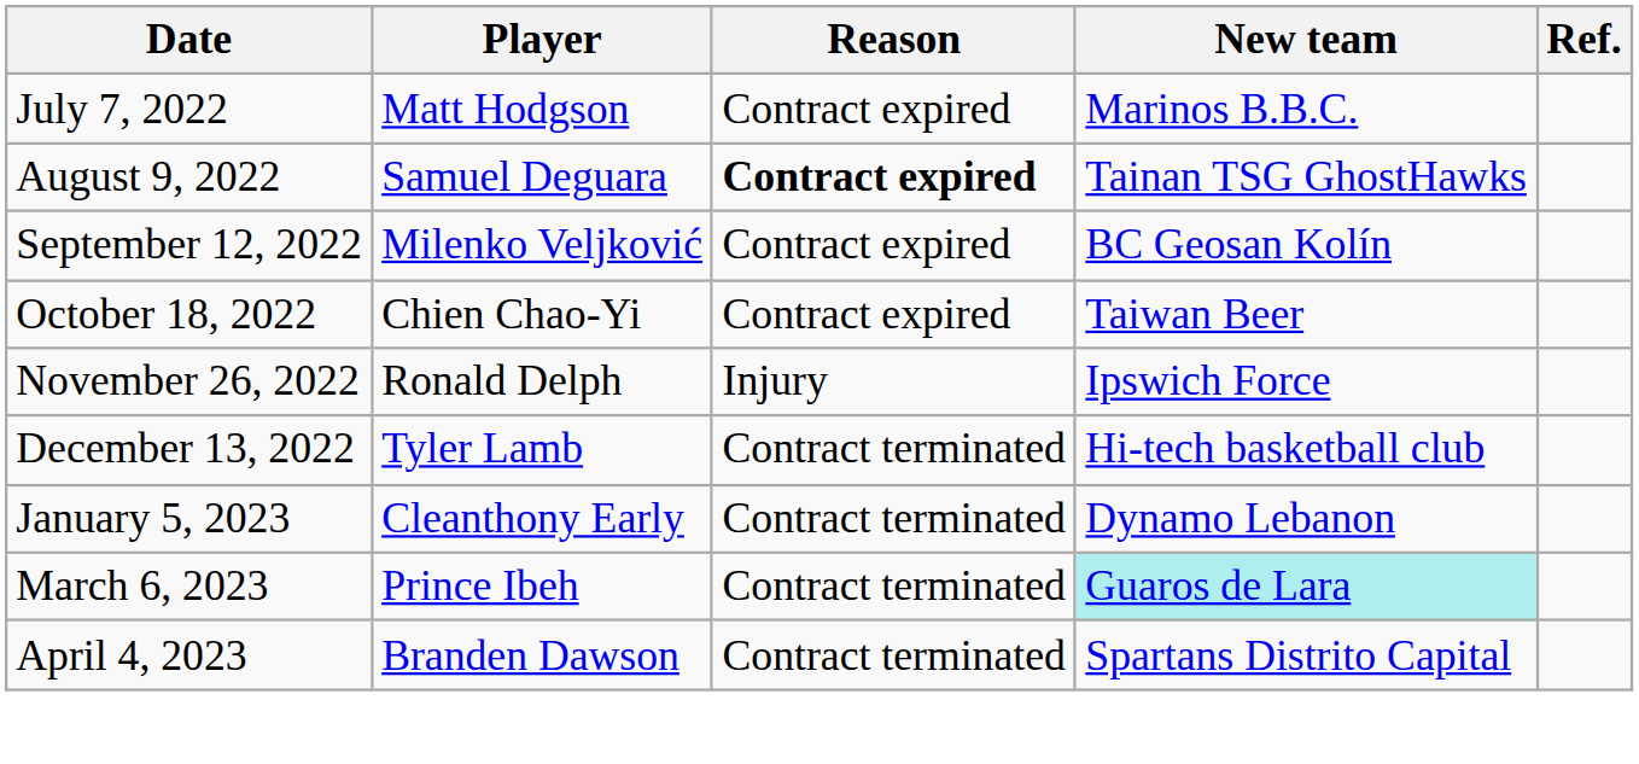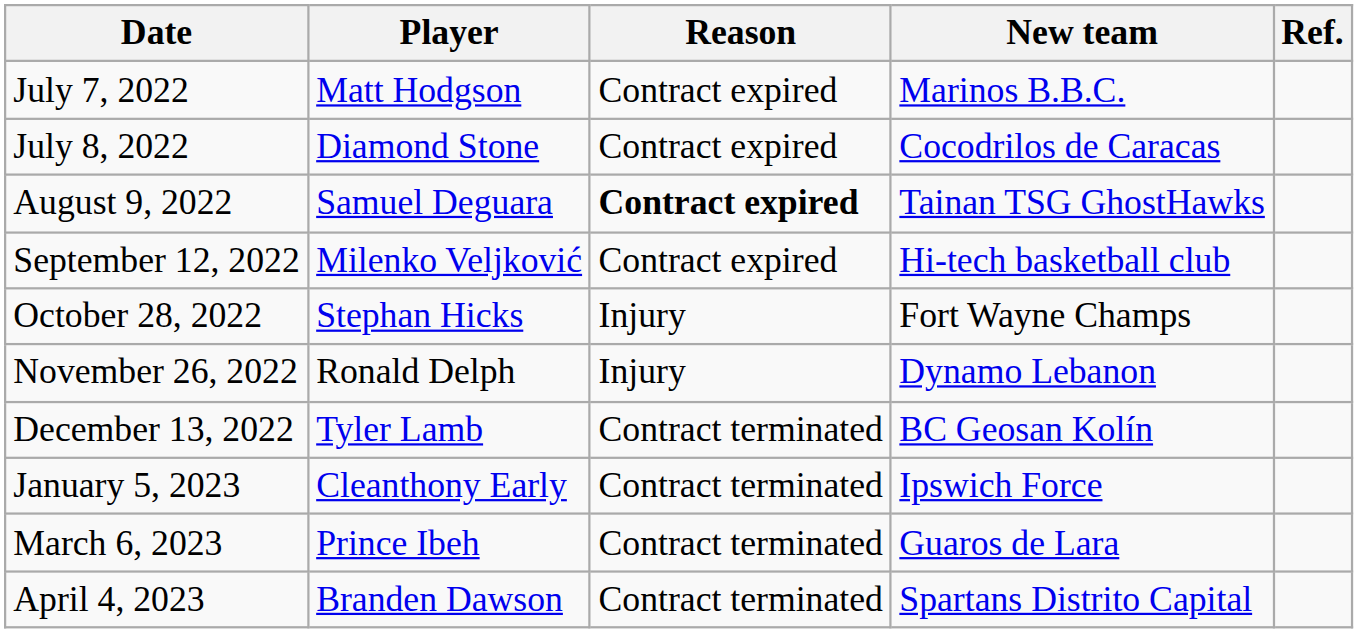+ row: July 8, 2022 | Diamond Stone | Contract expired | Cocodrilos de Caracas
September 12, 2022 | New team: BC Geosan Kolín -> Hi-tech basketball club
- row: October 18, 2022 | Chien Chao-Yi | Contract expired | Taiwan Beer
+ row: October 28, 2022 | Stephan Hicks | Injury | Fort Wayne Champs
November 26, 2022 | New team: Ipswich Force -> Dynamo Lebanon
December 13, 2022 | New team: Hi-tech basketball club -> BC Geosan Kolín
January 5, 2023 | New team: Dynamo Lebanon -> Ipswich Force
March 6, 2023 | New team: paleturquoise background -> no background
